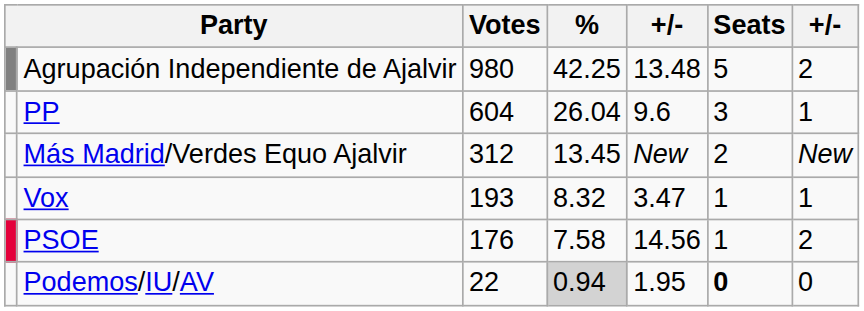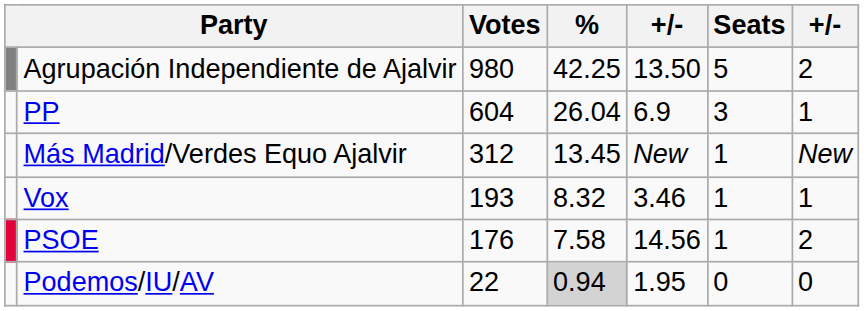Agrupación Independiente de Ajalvir | column 5: 13.48 -> 13.50
PP | column 5: 9.6 -> 6.9
Más Madrid/Verdes Equo Ajalvir | Seats: 2 -> 1
Vox | column 5: 3.47 -> 3.46
Podemos/IU/AV | Seats: bold -> normal
